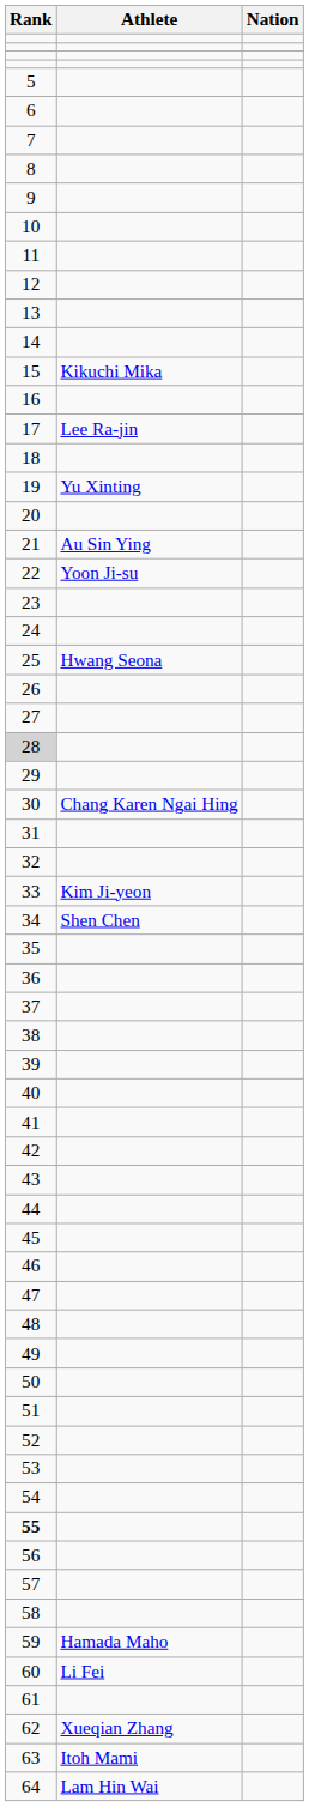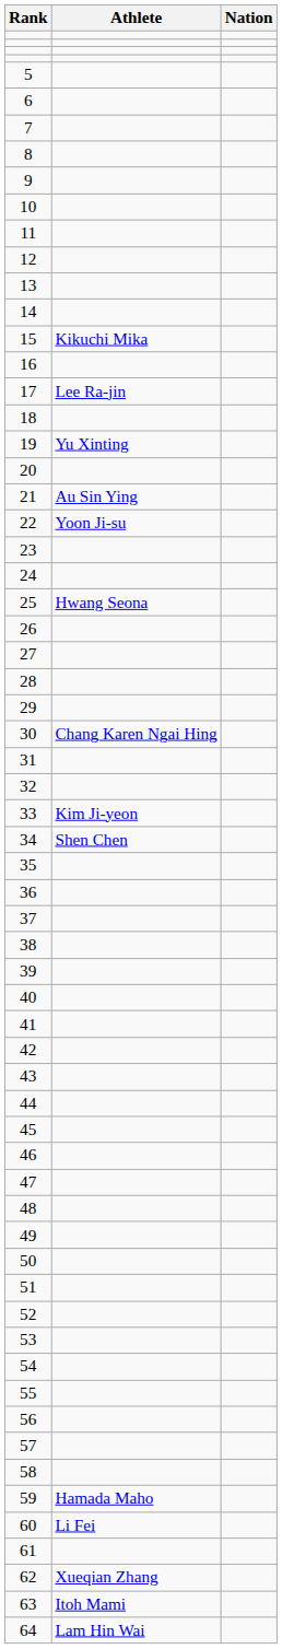28 | Rank: lightgrey background -> no background
55 | Rank: bold -> normal
